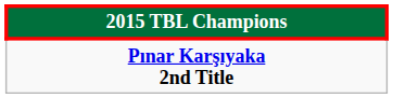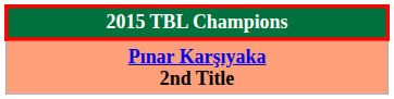row 2 | column 1: no background -> lightsalmon background
